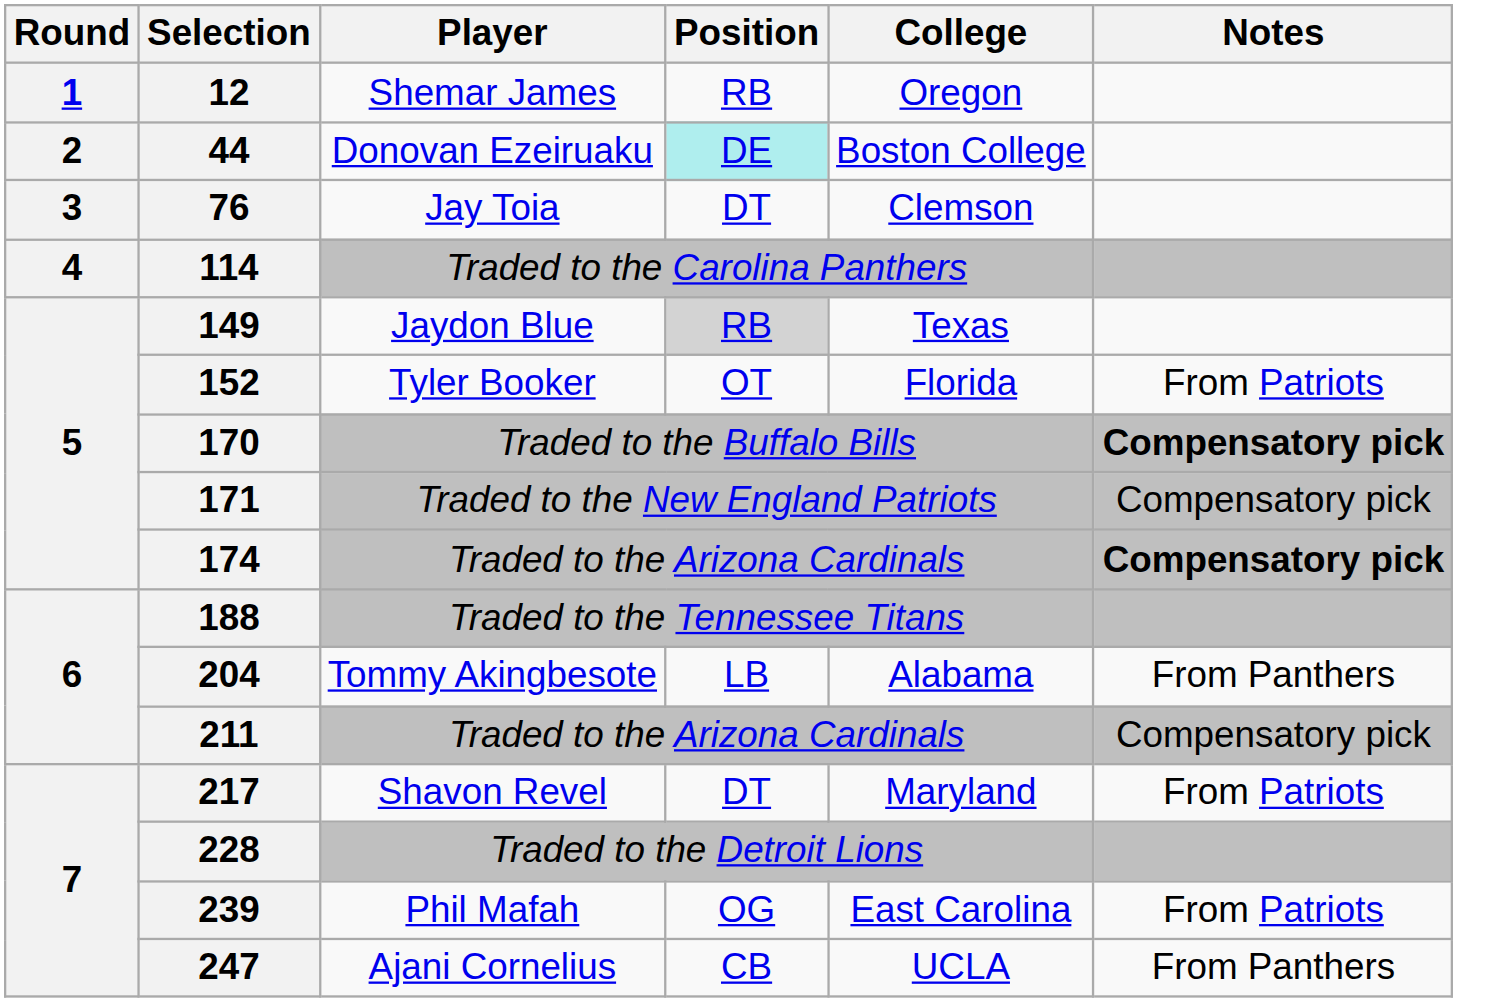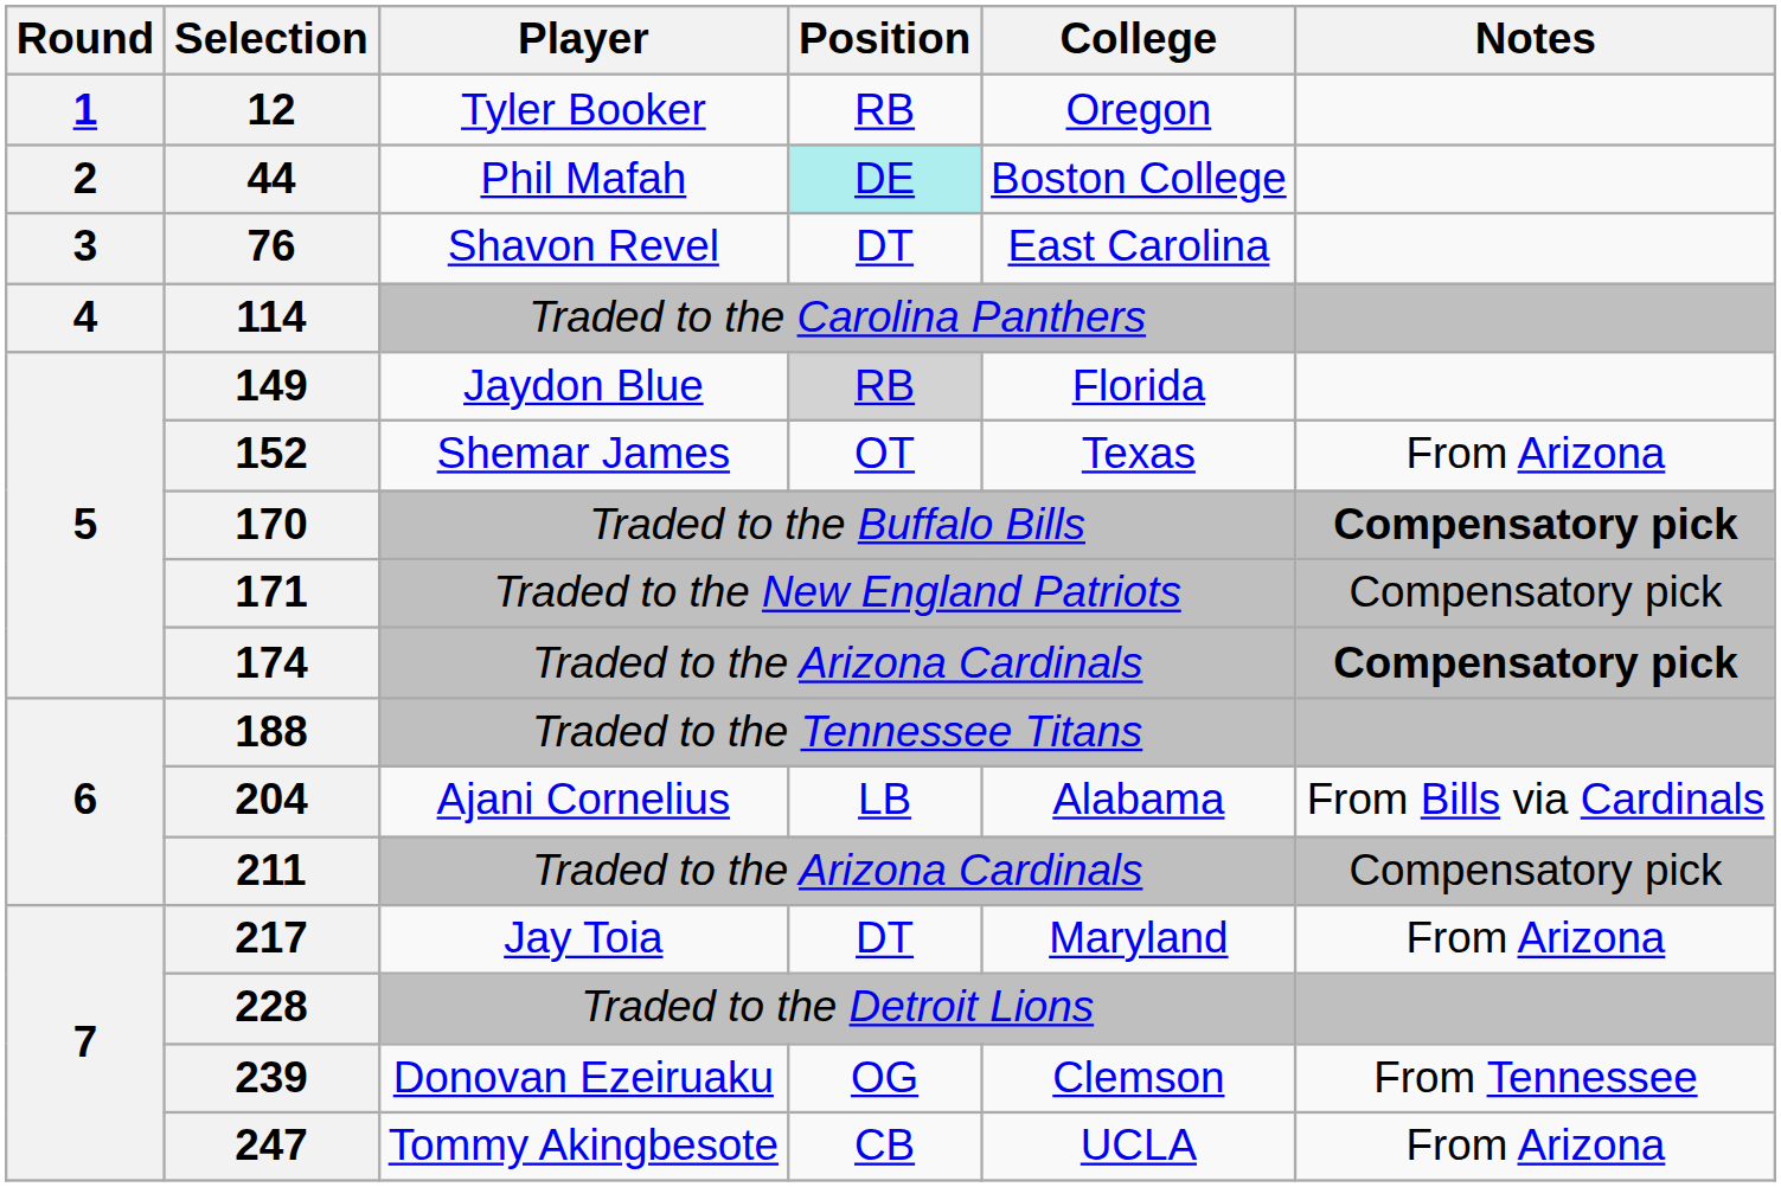12 | Player: Shemar James -> Tyler Booker
44 | Player: Donovan Ezeiruaku -> Phil Mafah
76 | Player: Jay Toia -> Shavon Revel
76 | College: Clemson -> East Carolina
149 | College: Texas -> Florida
152 | Player: Tyler Booker -> Shemar James
152 | College: Florida -> Texas
152 | Notes: From Patriots -> From Arizona
204 | Player: Tommy Akingbesote -> Ajani Cornelius
204 | Notes: From Panthers -> From Bills via Cardinals
217 | Player: Shavon Revel -> Jay Toia
217 | Notes: From Patriots -> From Arizona
239 | Player: Phil Mafah -> Donovan Ezeiruaku
239 | College: East Carolina -> Clemson
239 | Notes: From Patriots -> From Tennessee
247 | Player: Ajani Cornelius -> Tommy Akingbesote
247 | Notes: From Panthers -> From Arizona
